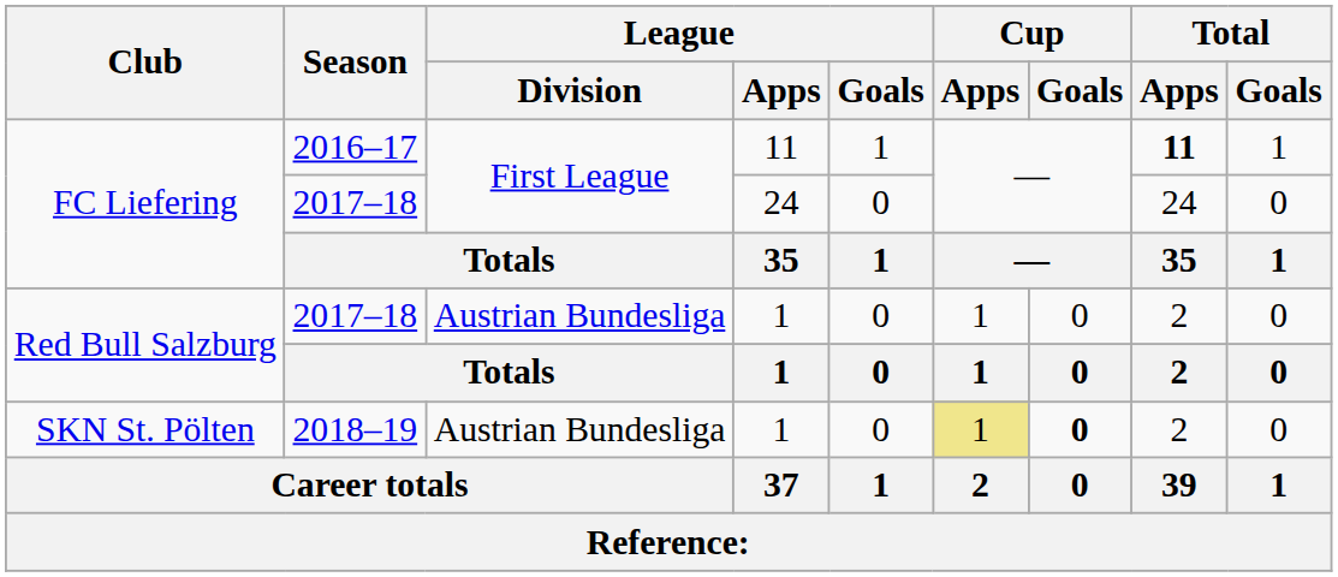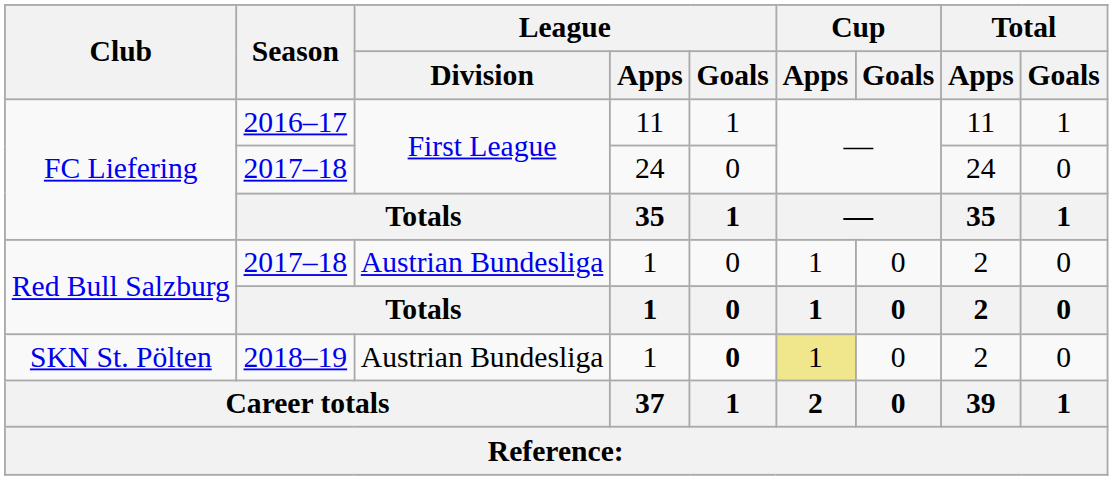FC Liefering / 2016–17 | Total / Apps: bold -> normal
SKN St. Pölten | League / Goals: normal -> bold
SKN St. Pölten | Cup / Goals: bold -> normal
